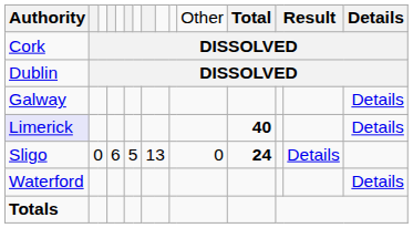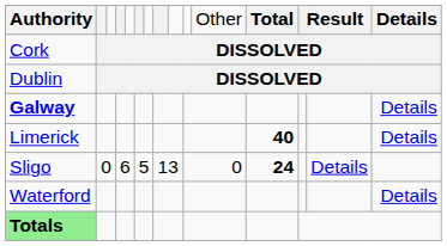Galway | column 1: normal -> bold
Limerick | column 1: lavender background -> no background
Totals | column 1: no background -> lightgreen background
